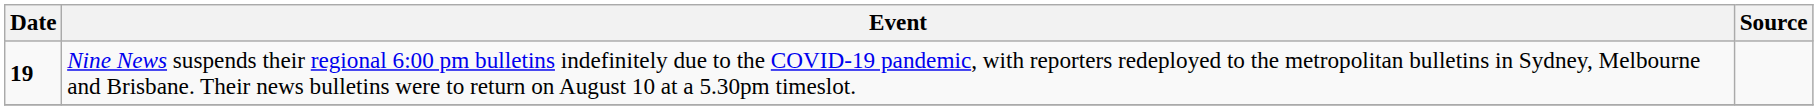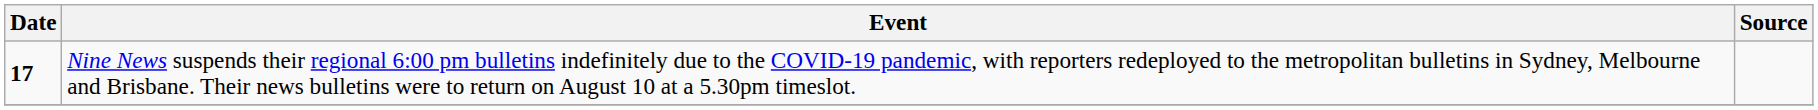row 2 | Date: 19 -> 17
